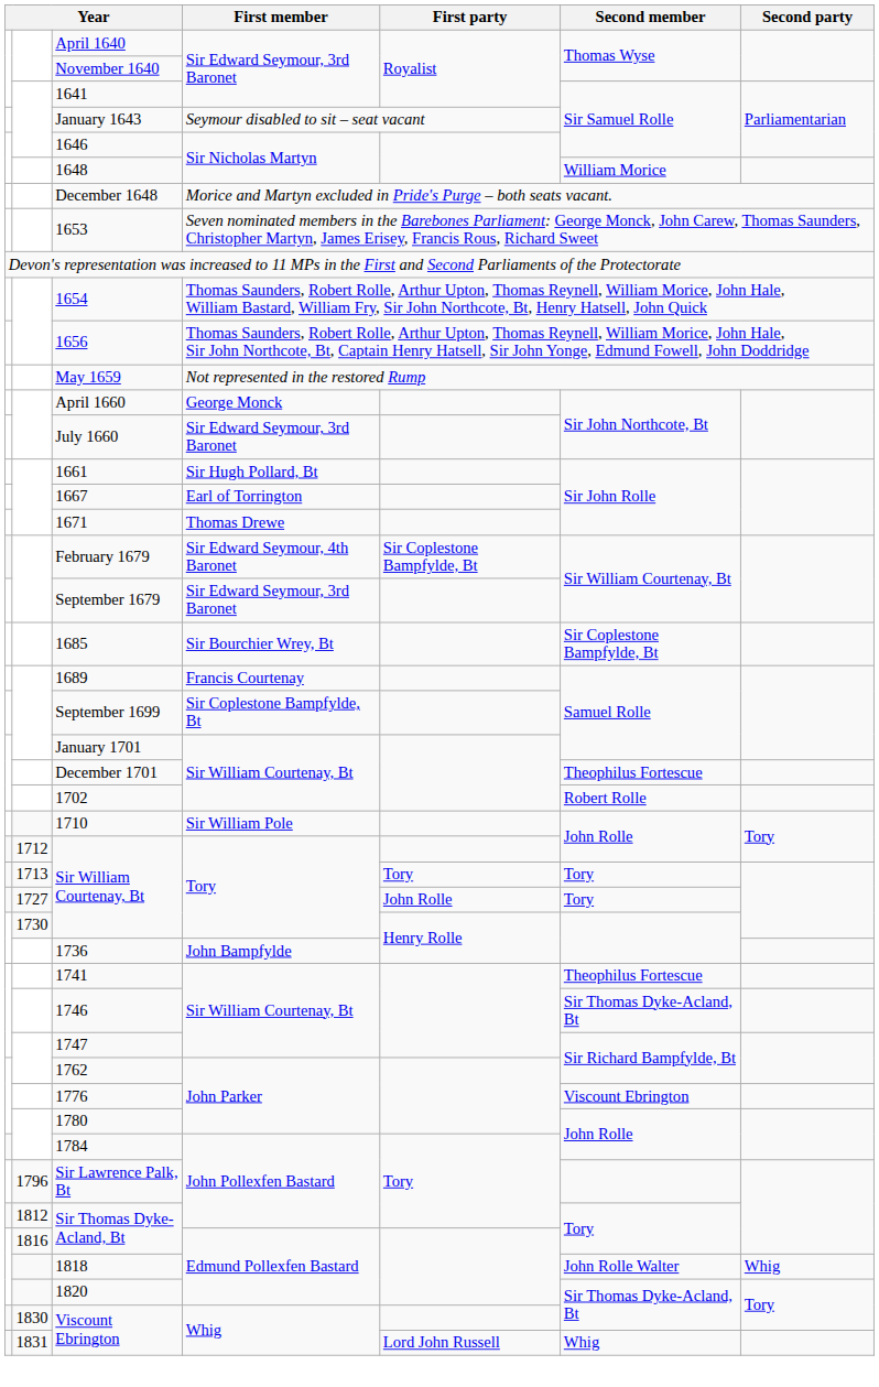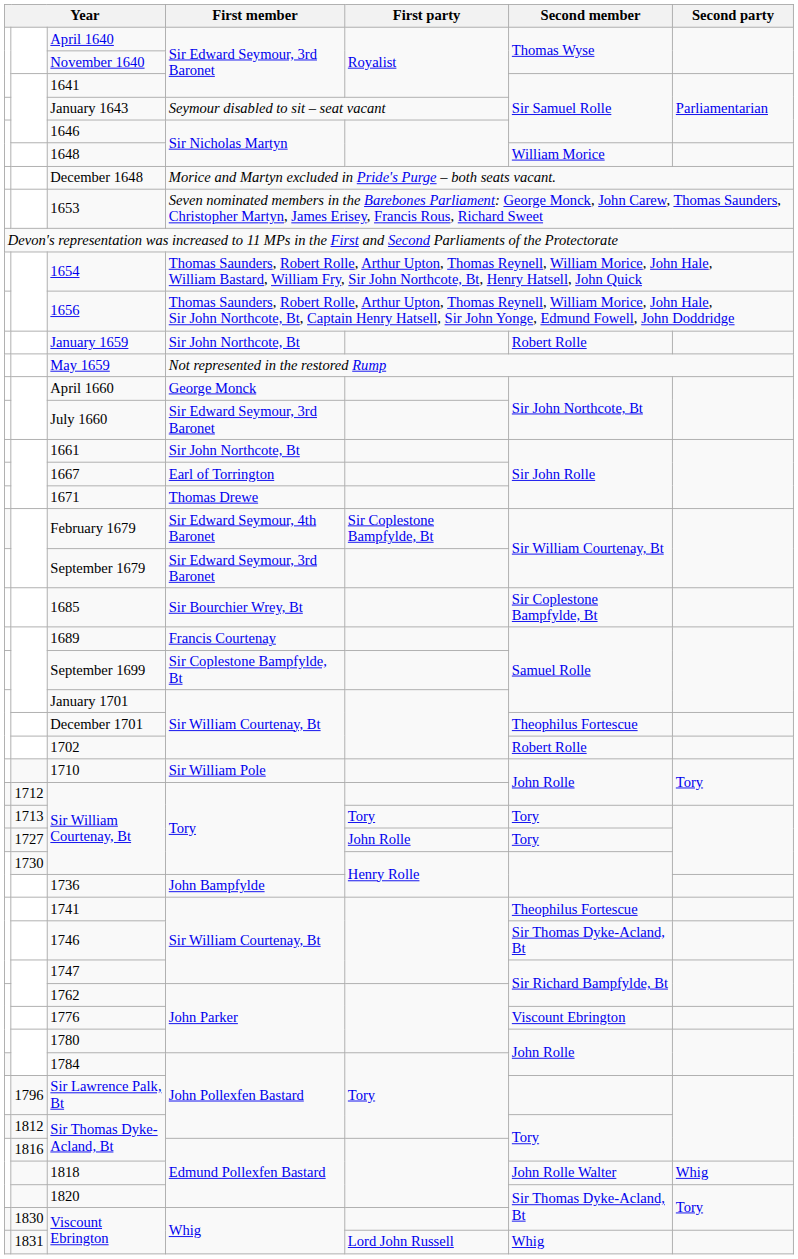+ row: January 1659 | Sir John Northcote, Bt | Robert Rolle
1661 | First member: Sir Hugh Pollard, Bt -> Sir John Northcote, Bt
